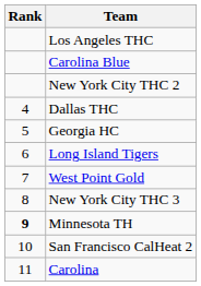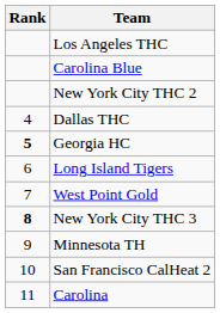Georgia HC | Rank: normal -> bold
New York City THC 3 | Rank: normal -> bold
Minnesota TH | Rank: bold -> normal
